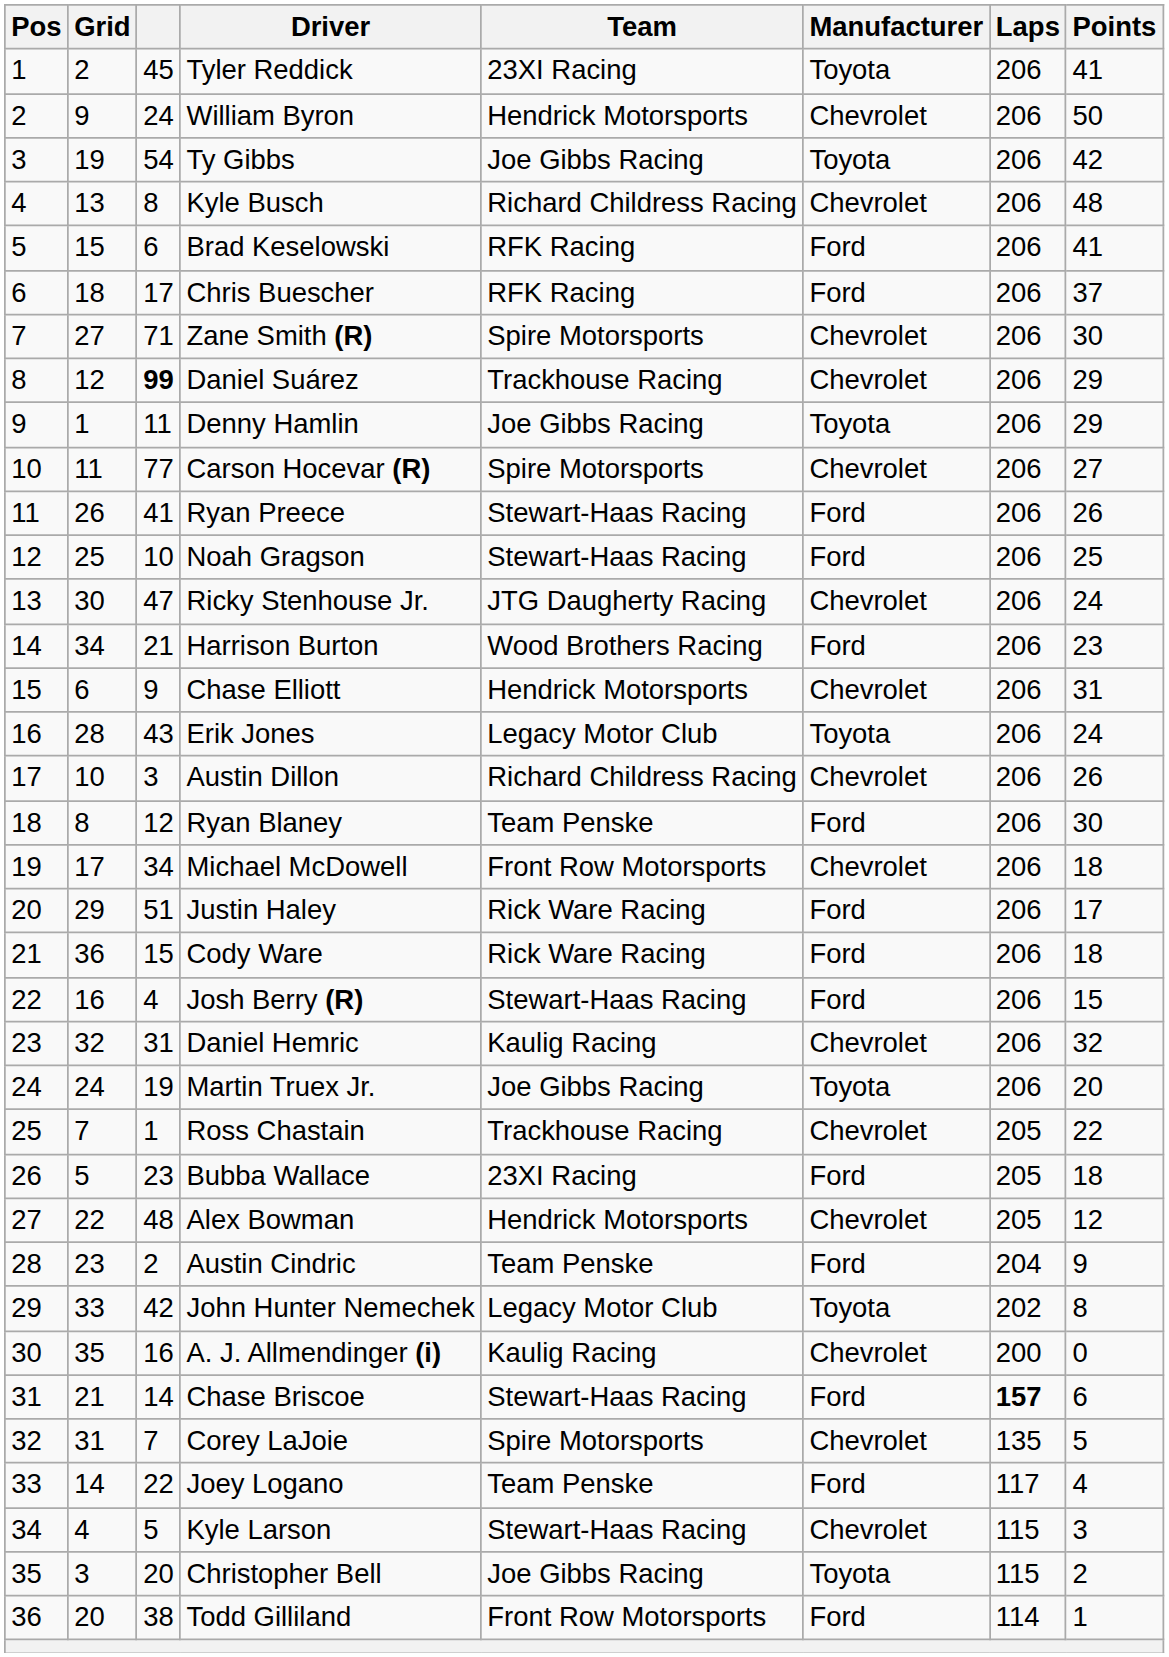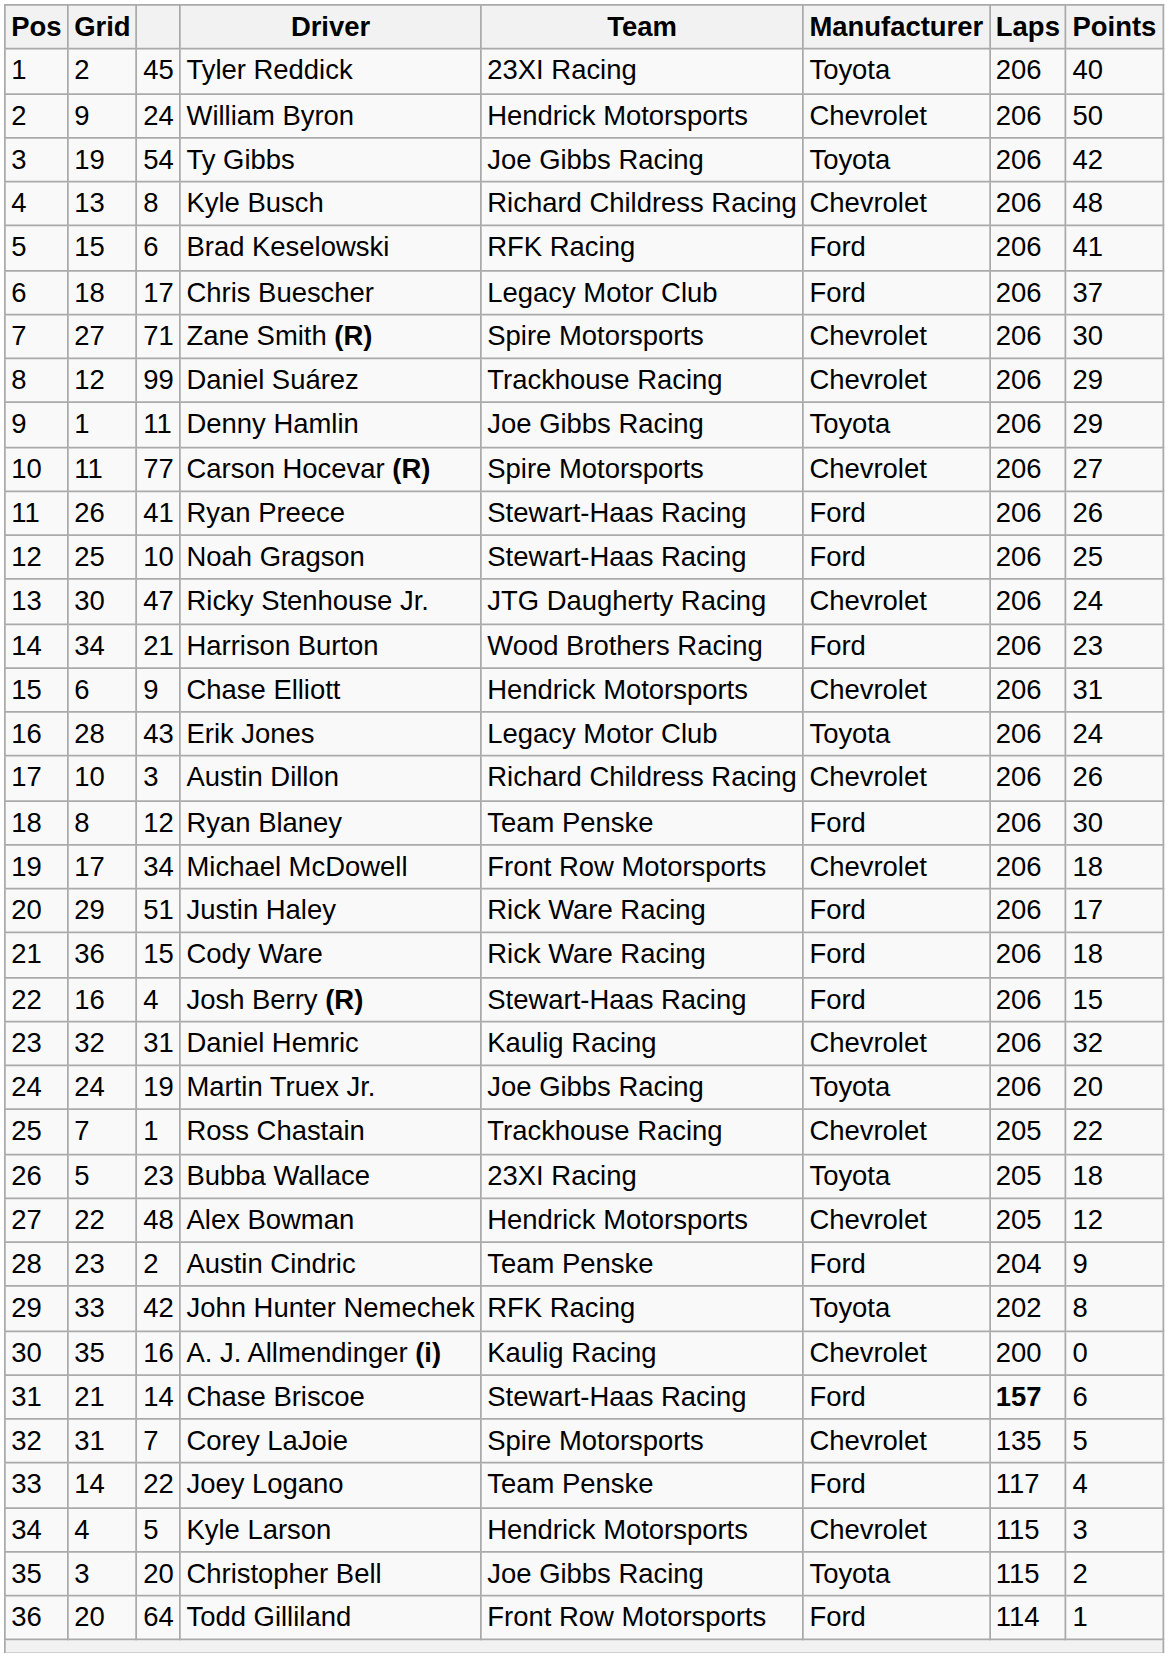Tyler Reddick | Points: 41 -> 40
Chris Buescher | Team: RFK Racing -> Legacy Motor Club
Daniel Suárez | column 3: bold -> normal
Bubba Wallace | Manufacturer: Ford -> Toyota
John Hunter Nemechek | Team: Legacy Motor Club -> RFK Racing
Kyle Larson | Team: Stewart-Haas Racing -> Hendrick Motorsports
Todd Gilliland | column 3: 38 -> 64
